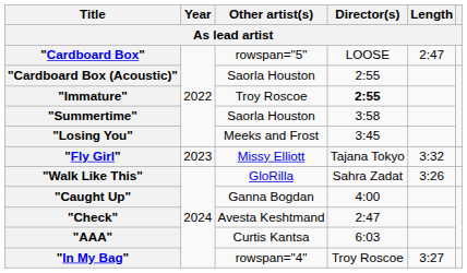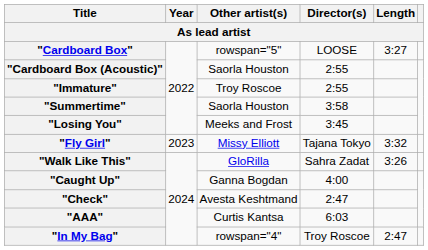"Cardboard Box" | Length: 2:47 -> 3:27
"Immature" | Director(s): bold -> normal
"In My Bag" | Length: 3:27 -> 2:47
